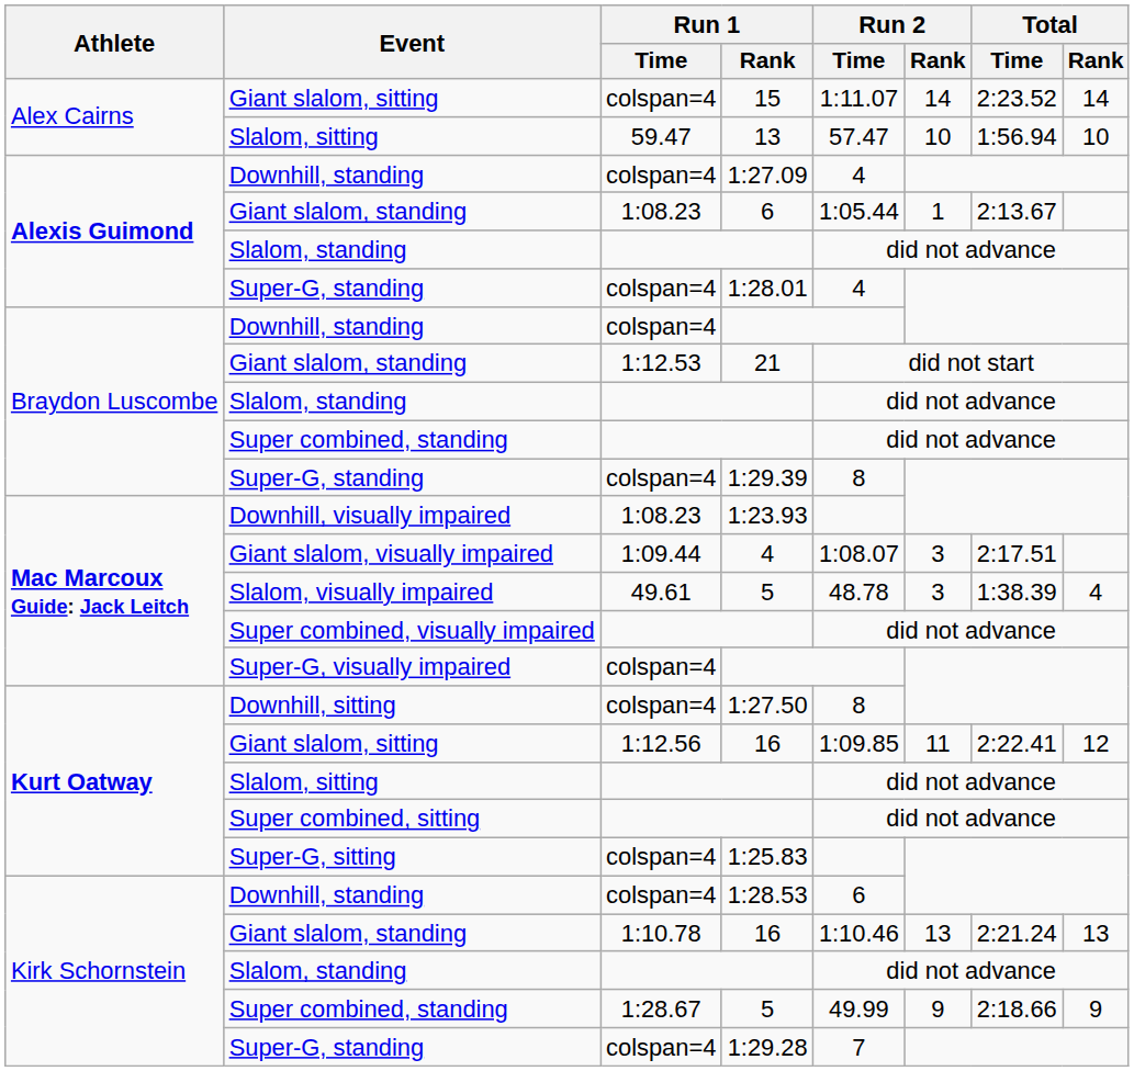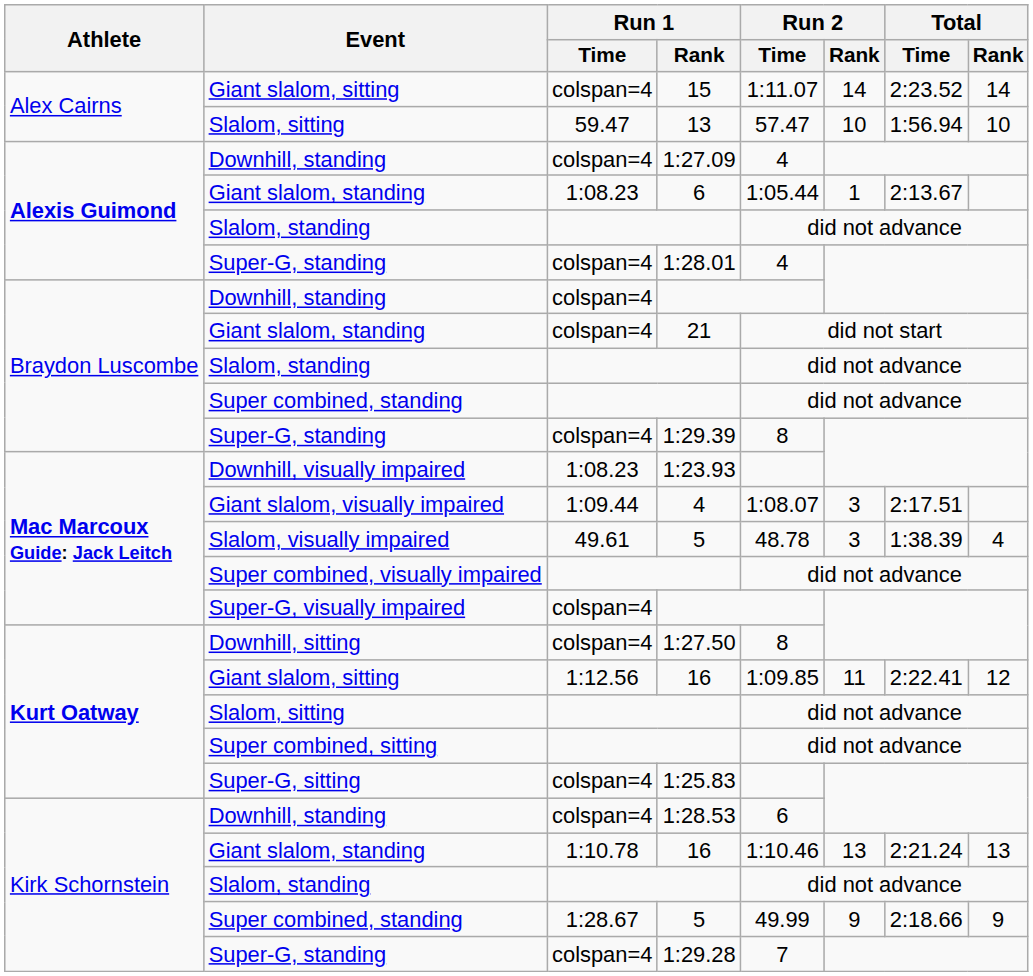21 | Run 1 / Time: 1:12.53 -> colspan=4
